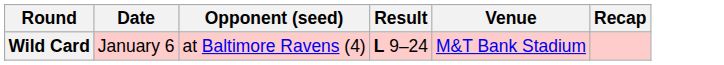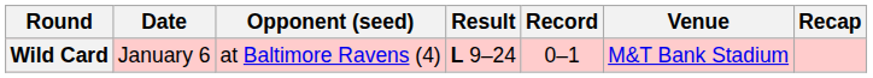+ column: Record | 0–1
